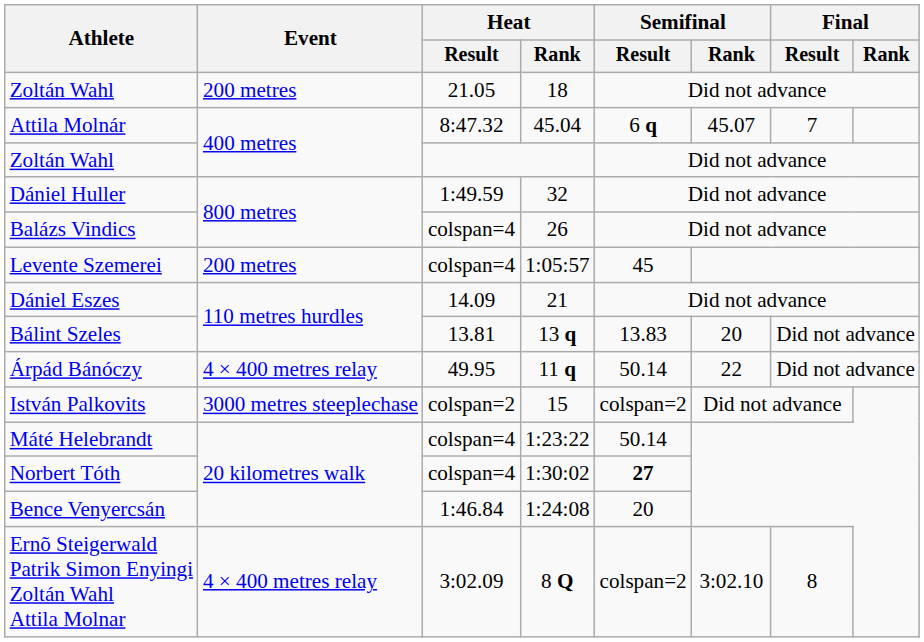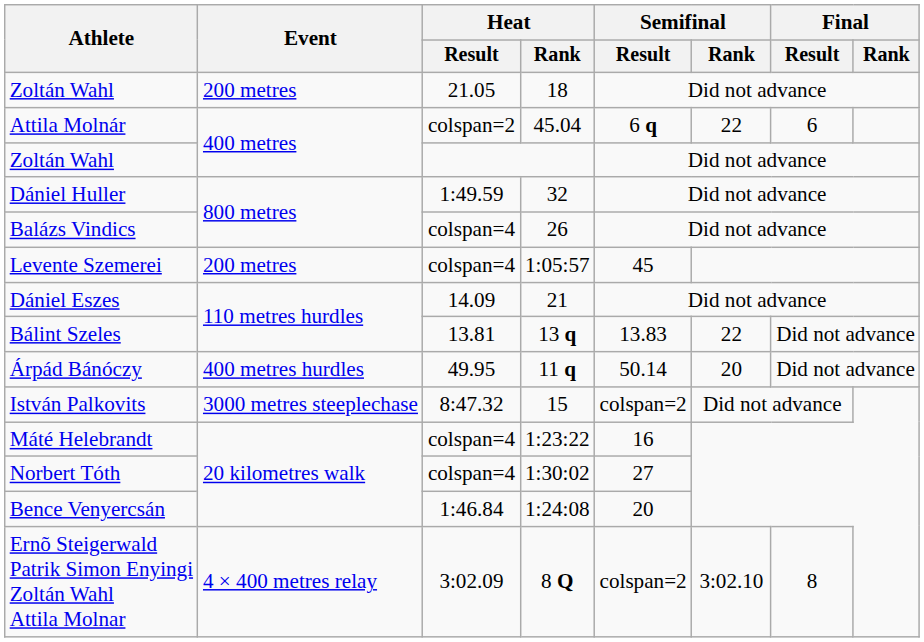Attila Molnár | Heat / Result: 8:47.32 -> colspan=2
Attila Molnár | Semifinal / Rank: 45.07 -> 22
Attila Molnár | Final / Result: 7 -> 6
Bálint Szeles | Semifinal / Rank: 20 -> 22
Árpád Bánóczy | Event: 4 × 400 metres relay -> 400 metres hurdles
Árpád Bánóczy | Semifinal / Rank: 22 -> 20
István Palkovits | Heat / Result: colspan=2 -> 8:47.32
Máté Helebrandt | Semifinal / Result: 50.14 -> 16
Norbert Tóth | Semifinal / Result: bold -> normal
